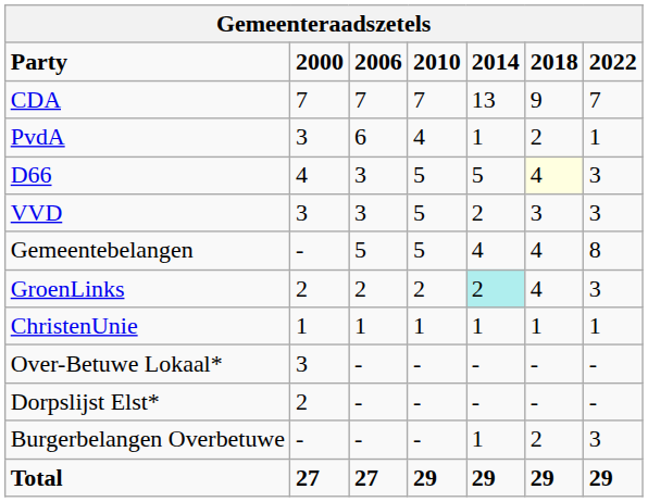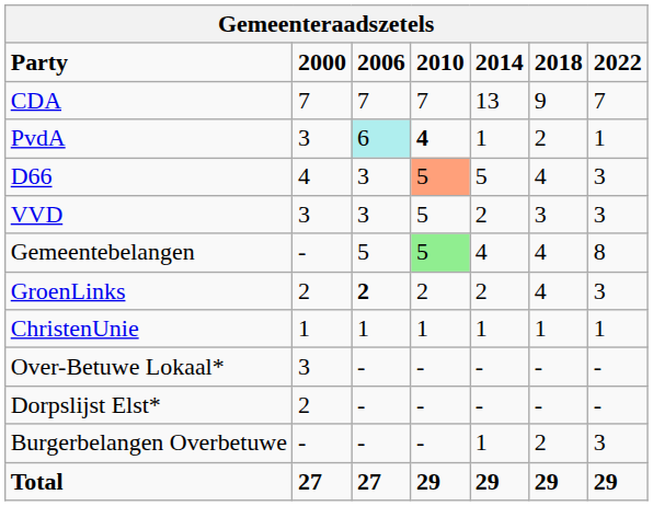PvdA | 2006: no background -> paleturquoise background
PvdA | 2010: normal -> bold
D66 | 2010: no background -> lightsalmon background
D66 | 2018: lightyellow background -> no background
Gemeentebelangen | 2010: no background -> lightgreen background
GroenLinks | 2006: normal -> bold
GroenLinks | 2014: paleturquoise background -> no background
